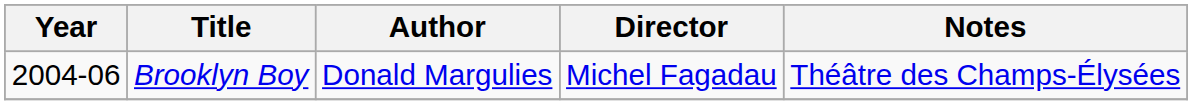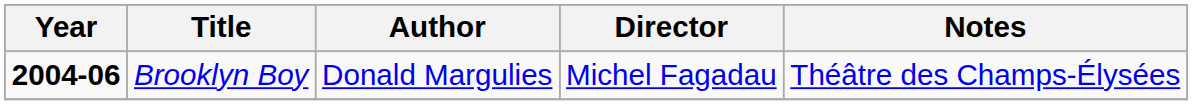Brooklyn Boy | Year: normal -> bold
